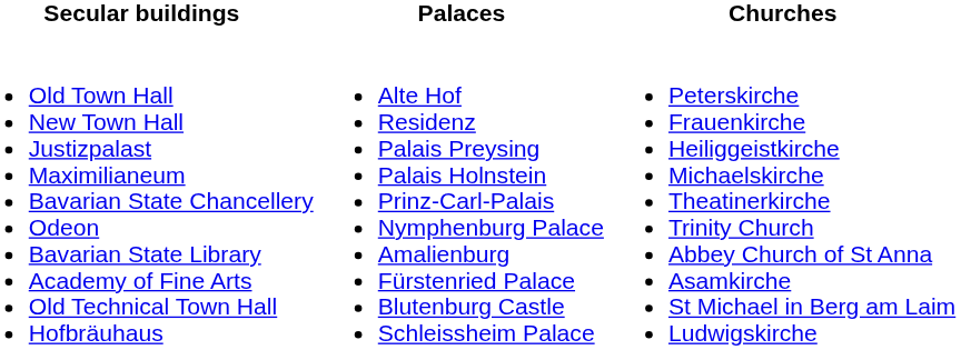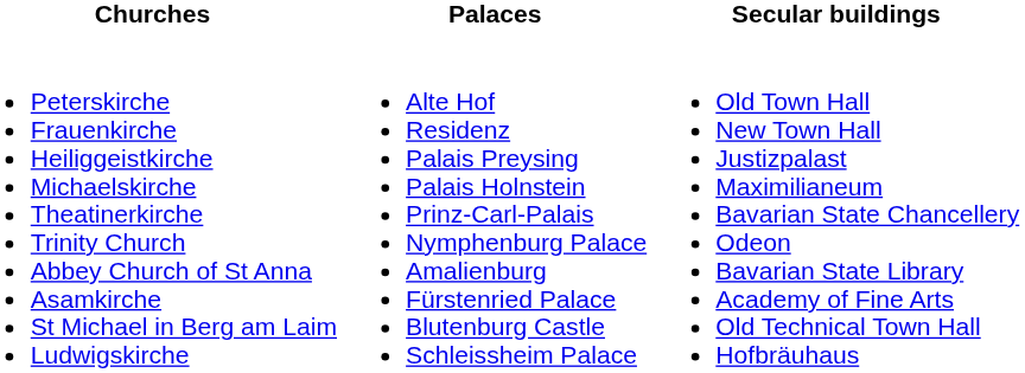columns swapped: Churches <-> Secular buildings
